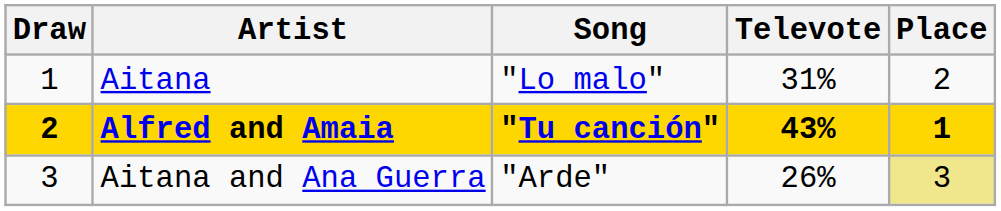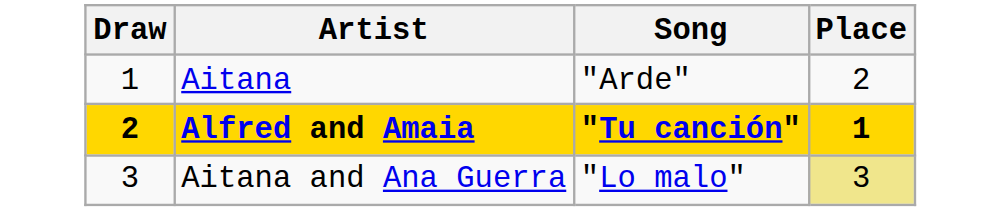- column: Televote | 31% | 43% | 26%
Aitana | Song: "Lo malo" -> "Arde"
Aitana and Ana Guerra | Song: "Arde" -> "Lo malo"
